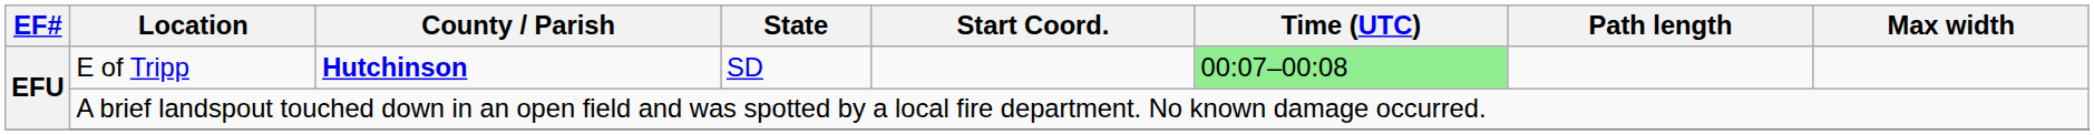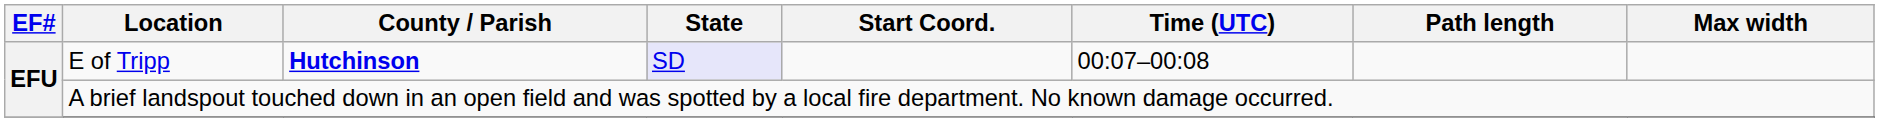E of Tripp | State: no background -> lavender background
E of Tripp | Time (UTC): lightgreen background -> no background
